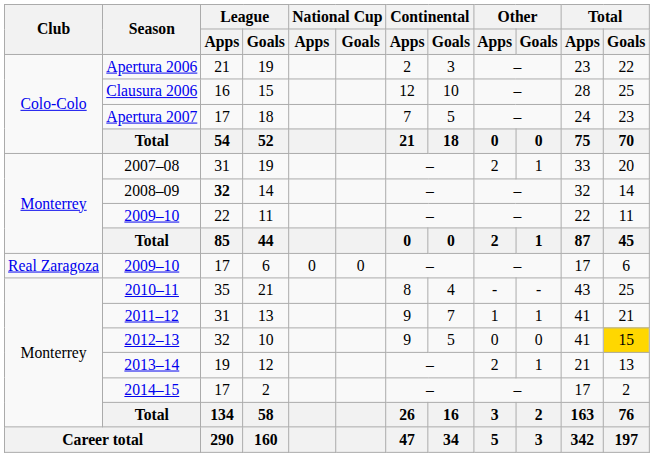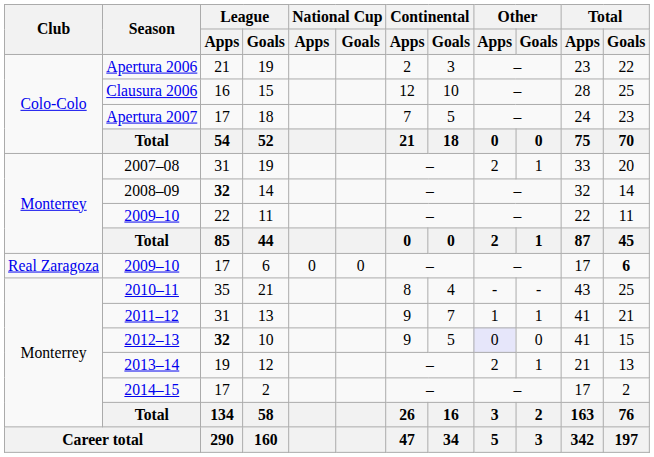2009–10 / 6 | Total / Goals: normal -> bold
2012–13 | League / Apps: normal -> bold
2012–13 | Other / Apps: no background -> lavender background
2012–13 | Total / Goals: gold background -> no background
